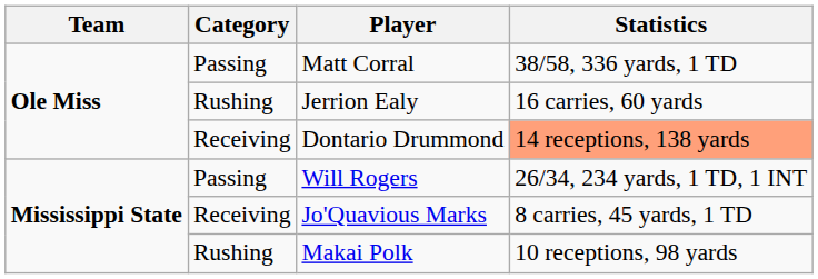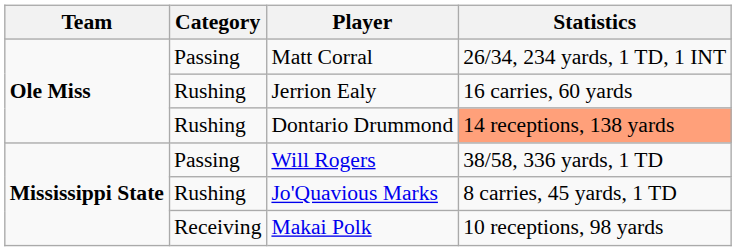Matt Corral | Statistics: 38/58, 336 yards, 1 TD -> 26/34, 234 yards, 1 TD, 1 INT
Dontario Drummond | Category: Receiving -> Rushing
Will Rogers | Statistics: 26/34, 234 yards, 1 TD, 1 INT -> 38/58, 336 yards, 1 TD
Jo'Quavious Marks | Category: Receiving -> Rushing
Makai Polk | Category: Rushing -> Receiving
